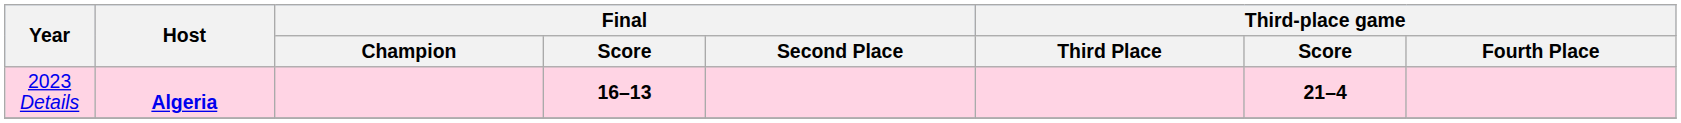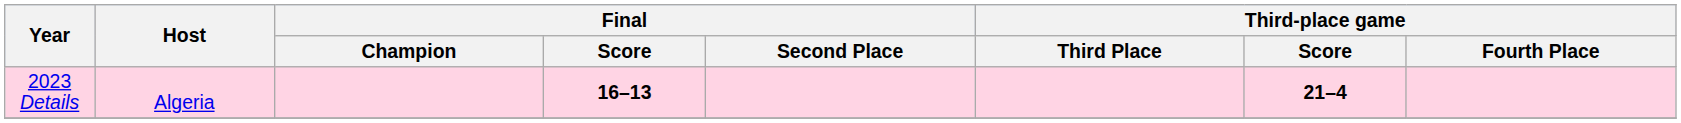2023 Details | Host: bold -> normal
